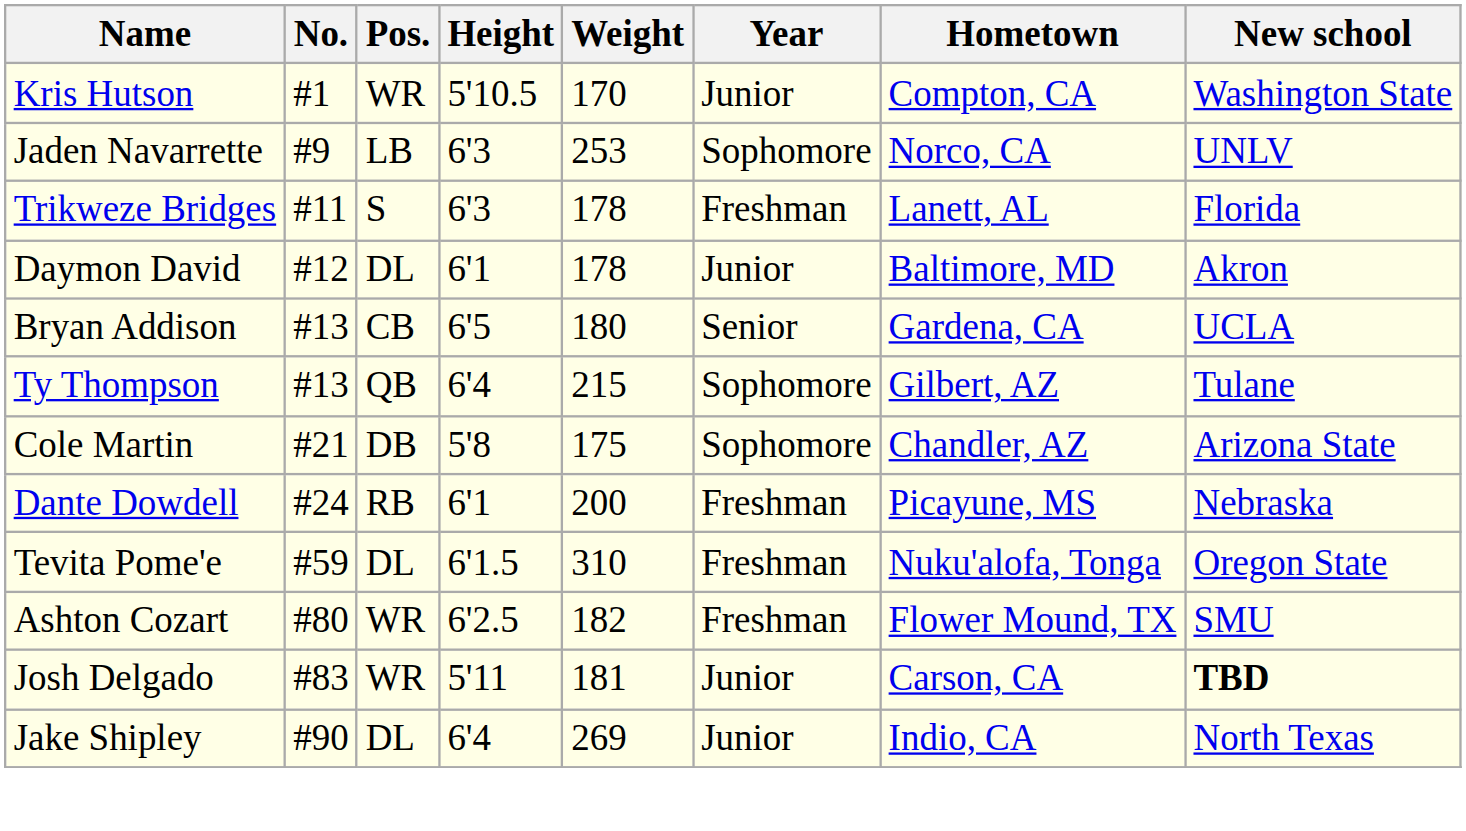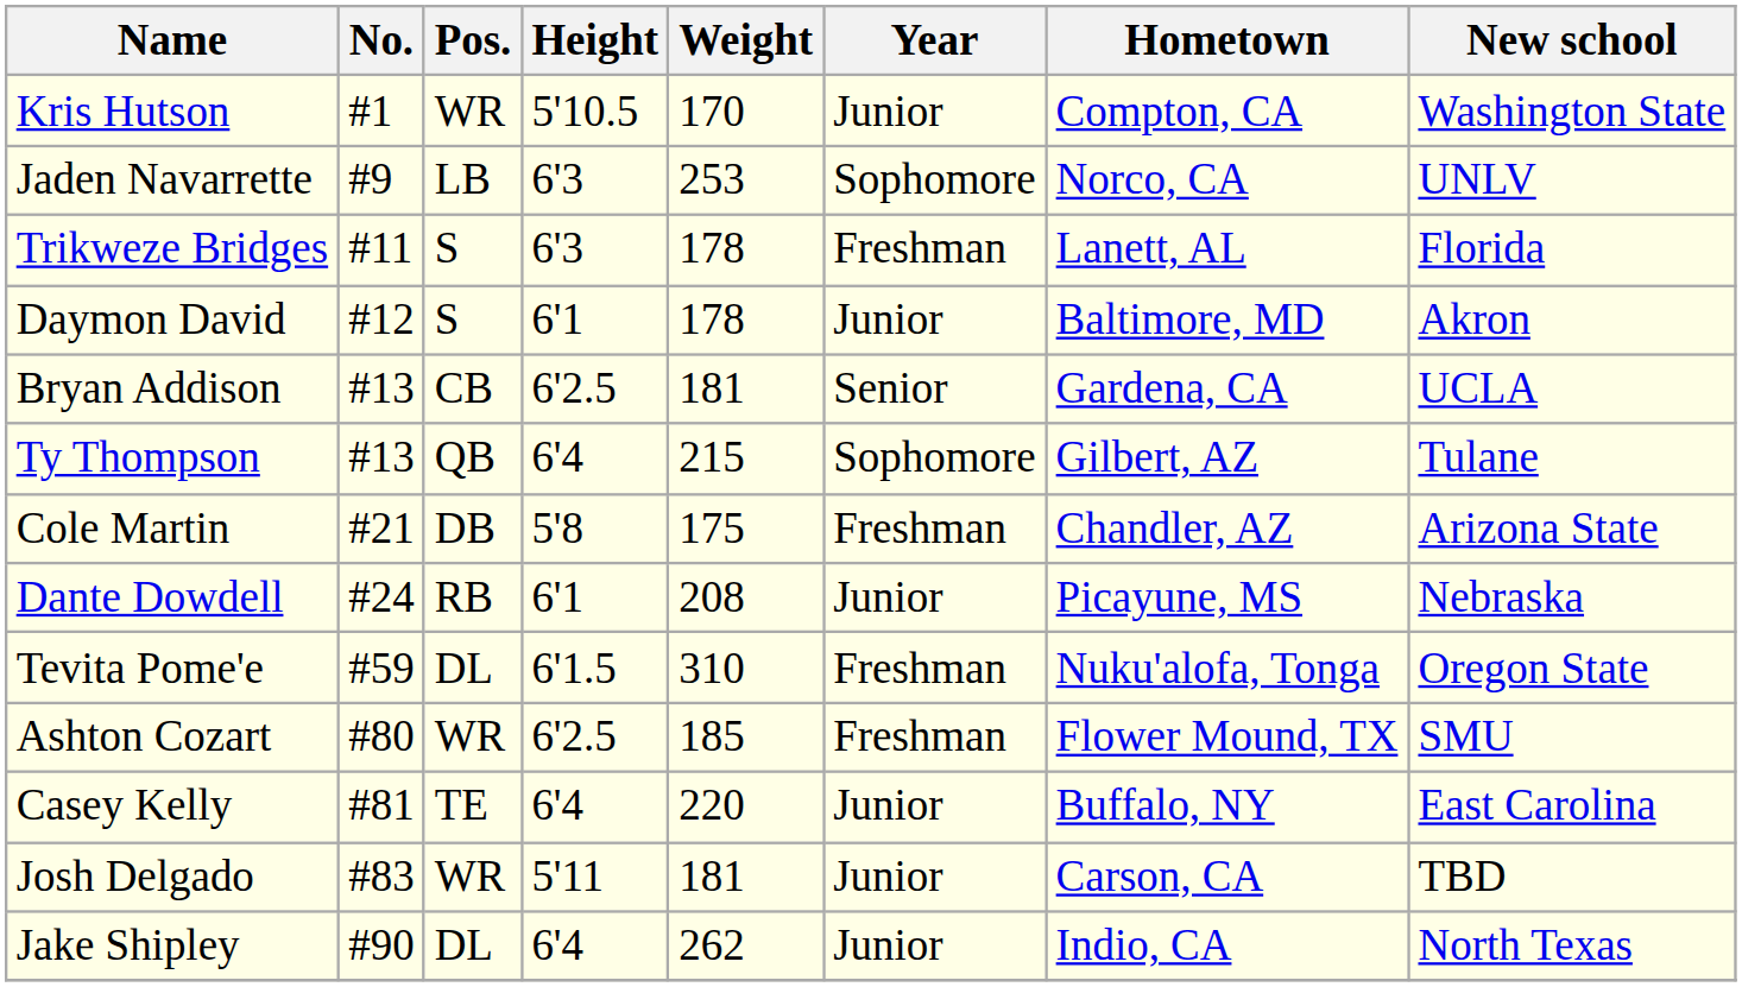Daymon David | Pos.: DL -> S
Bryan Addison | Height: 6'5 -> 6'2.5
Bryan Addison | Weight: 180 -> 181
Cole Martin | Year: Sophomore -> Freshman
Dante Dowdell | Weight: 200 -> 208
Dante Dowdell | Year: Freshman -> Junior
Ashton Cozart | Weight: 182 -> 185
+ row: Casey Kelly | #81 | TE | 6'4 | 220 | Junior | Buffalo, NY | East Carolina
Josh Delgado | New school: bold -> normal
Jake Shipley | Weight: 269 -> 262
